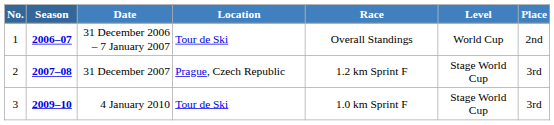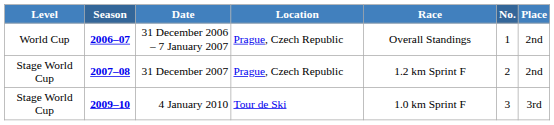columns swapped: No. <-> Level
31 December 2006 – 7 January 2007 | Location: Tour de Ski -> Prague, Czech Republic
31 December 2007 | Place: 3rd -> 2nd
